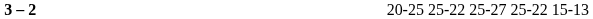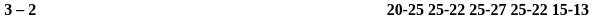row 1 | column 2: normal -> bold
